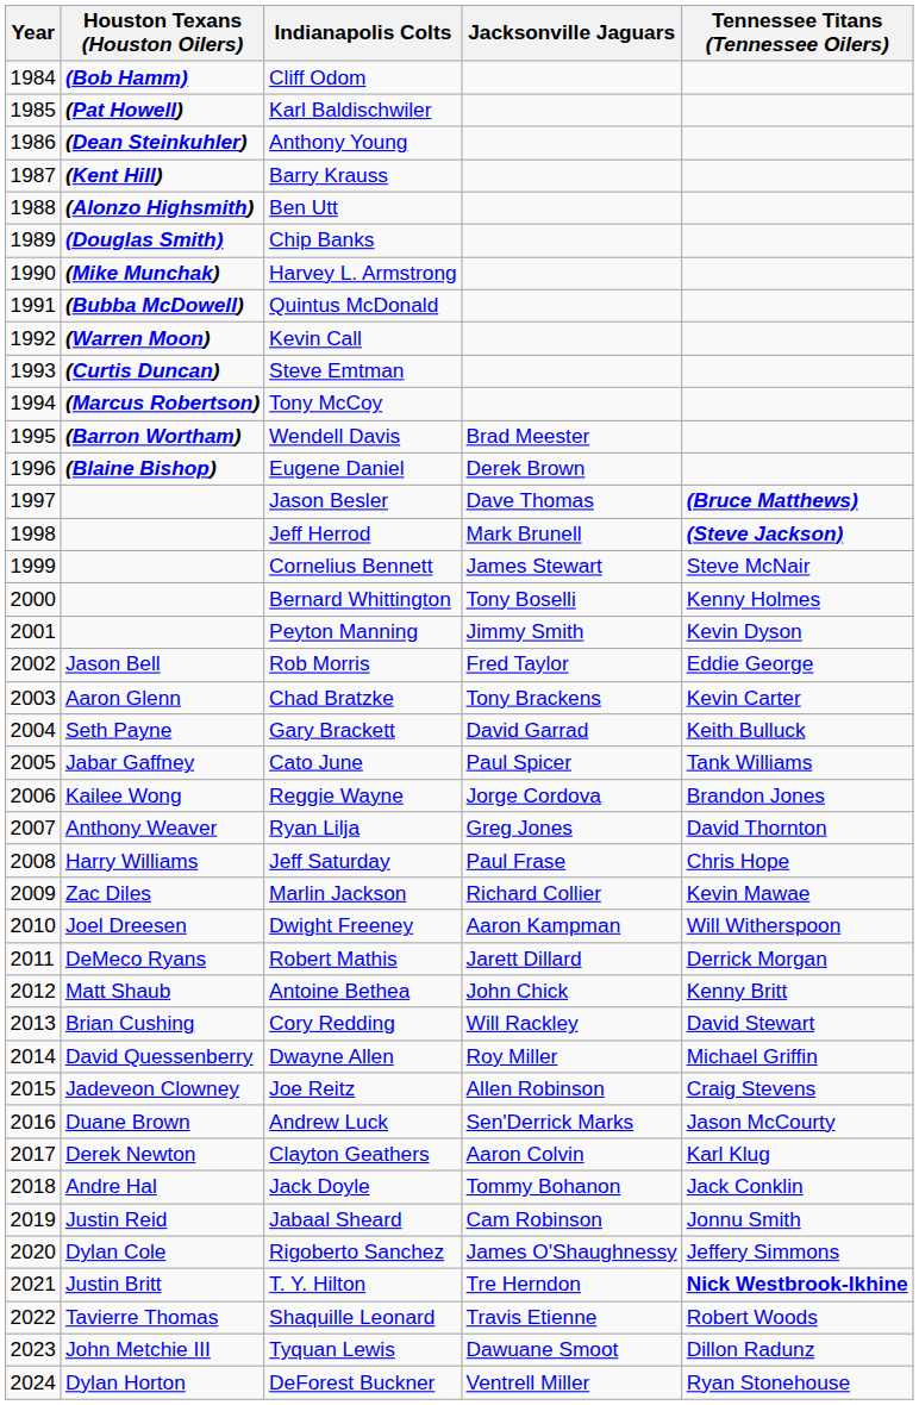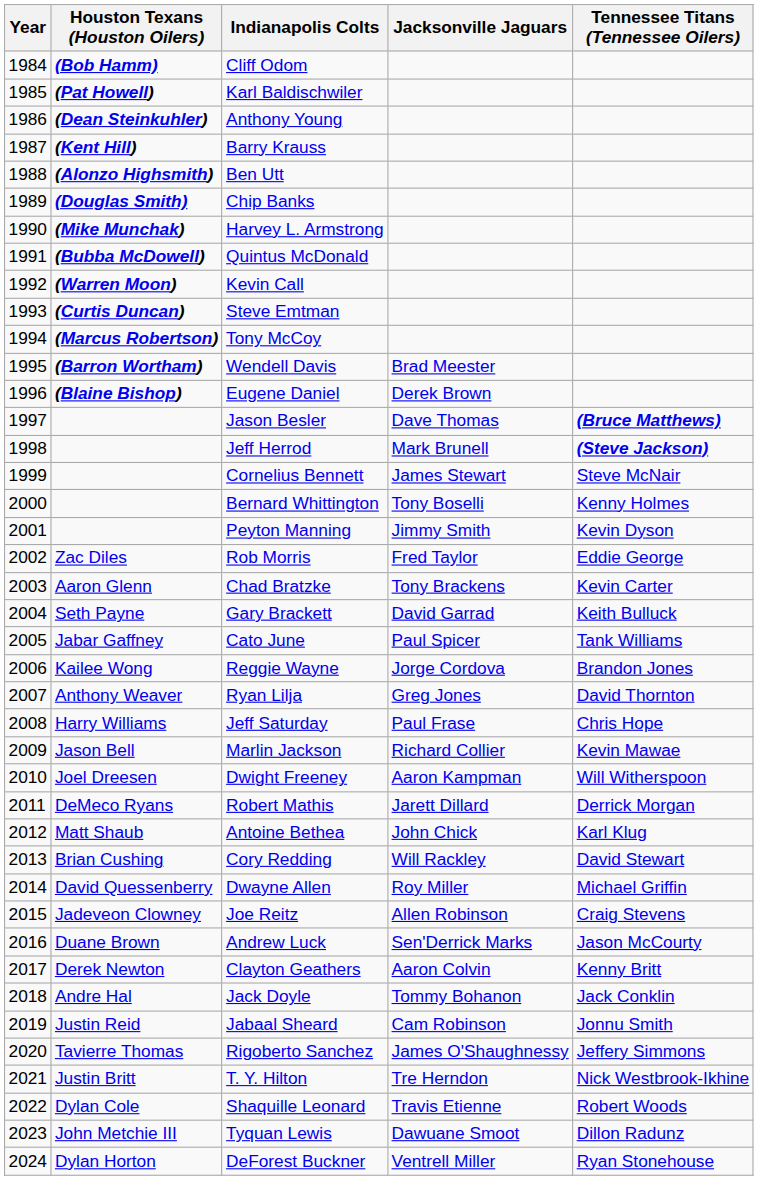Rob Morris | Houston Texans (Houston Oilers): Jason Bell -> Zac Diles
Marlin Jackson | Houston Texans (Houston Oilers): Zac Diles -> Jason Bell
Antoine Bethea | Tennessee Titans (Tennessee Oilers): Kenny Britt -> Karl Klug
Clayton Geathers | Tennessee Titans (Tennessee Oilers): Karl Klug -> Kenny Britt
Rigoberto Sanchez | Houston Texans (Houston Oilers): Dylan Cole -> Tavierre Thomas
T. Y. Hilton | Tennessee Titans (Tennessee Oilers): bold -> normal
Shaquille Leonard | Houston Texans (Houston Oilers): Tavierre Thomas -> Dylan Cole
